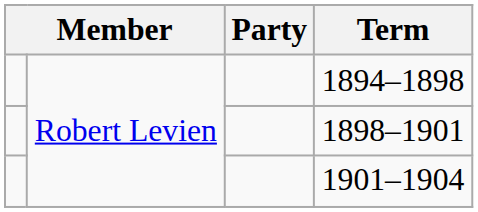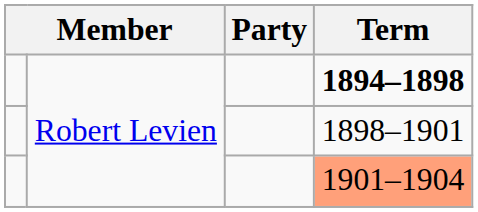1894–1898 | Term: normal -> bold
1901–1904 | Term: no background -> lightsalmon background
